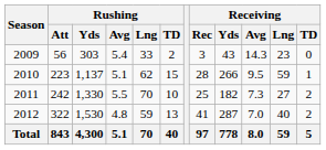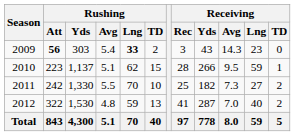2009 | Rushing / Att: normal -> bold
2009 | Rushing / Lng: normal -> bold
